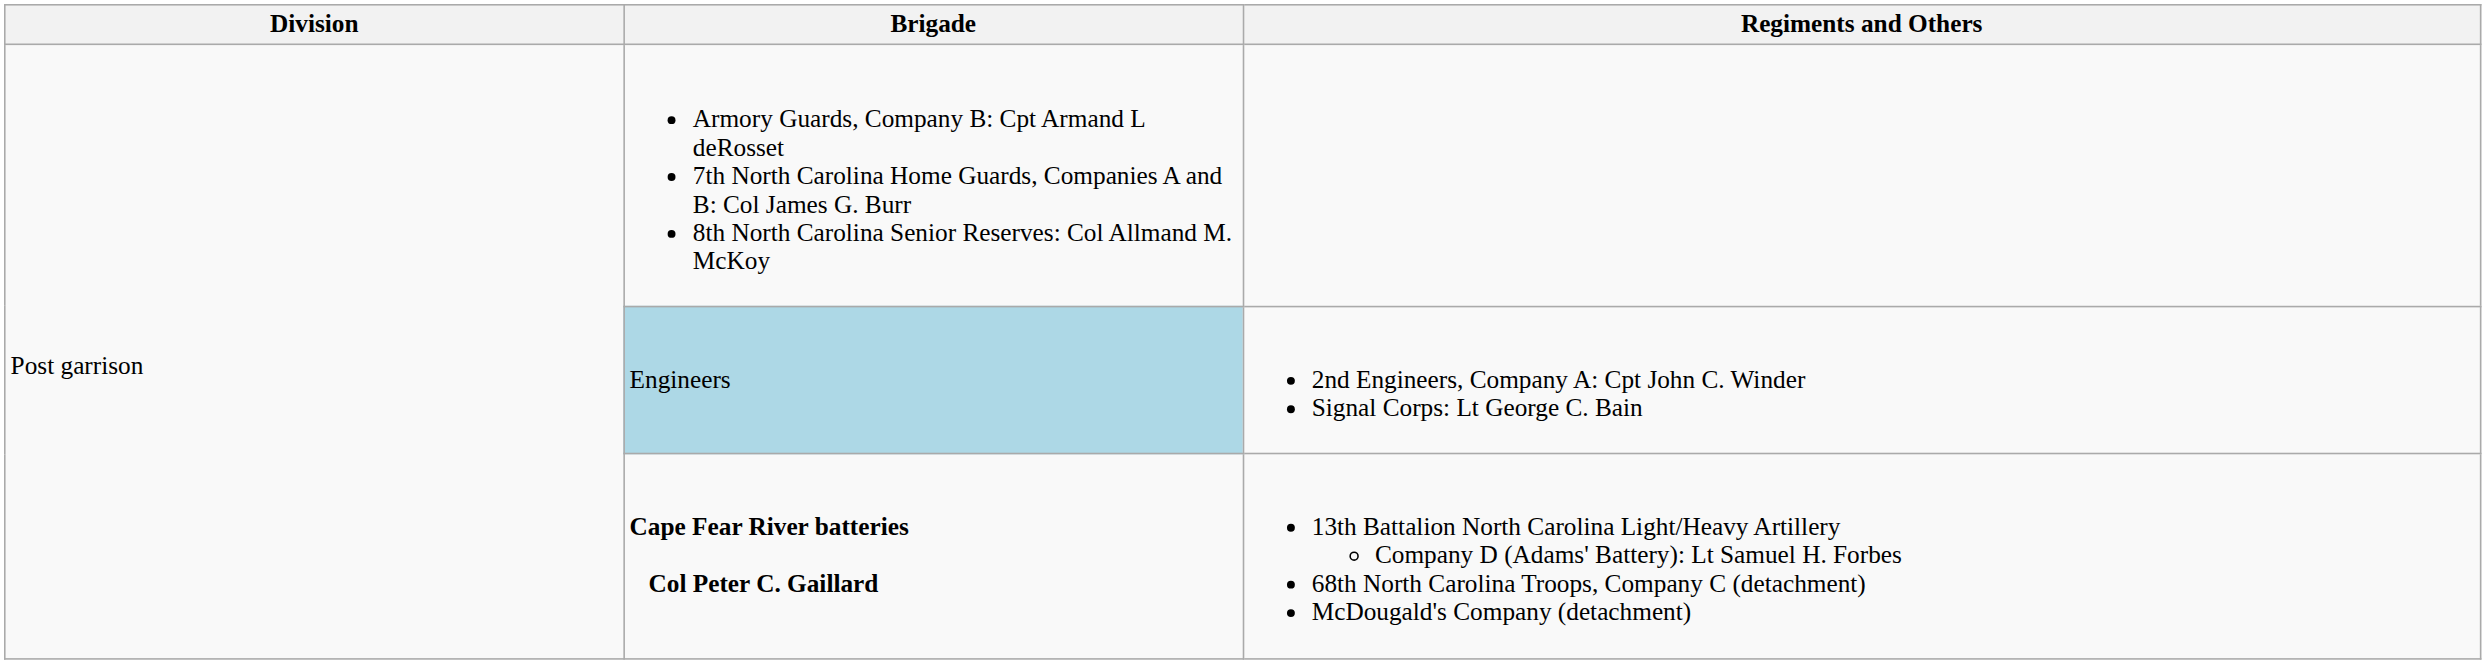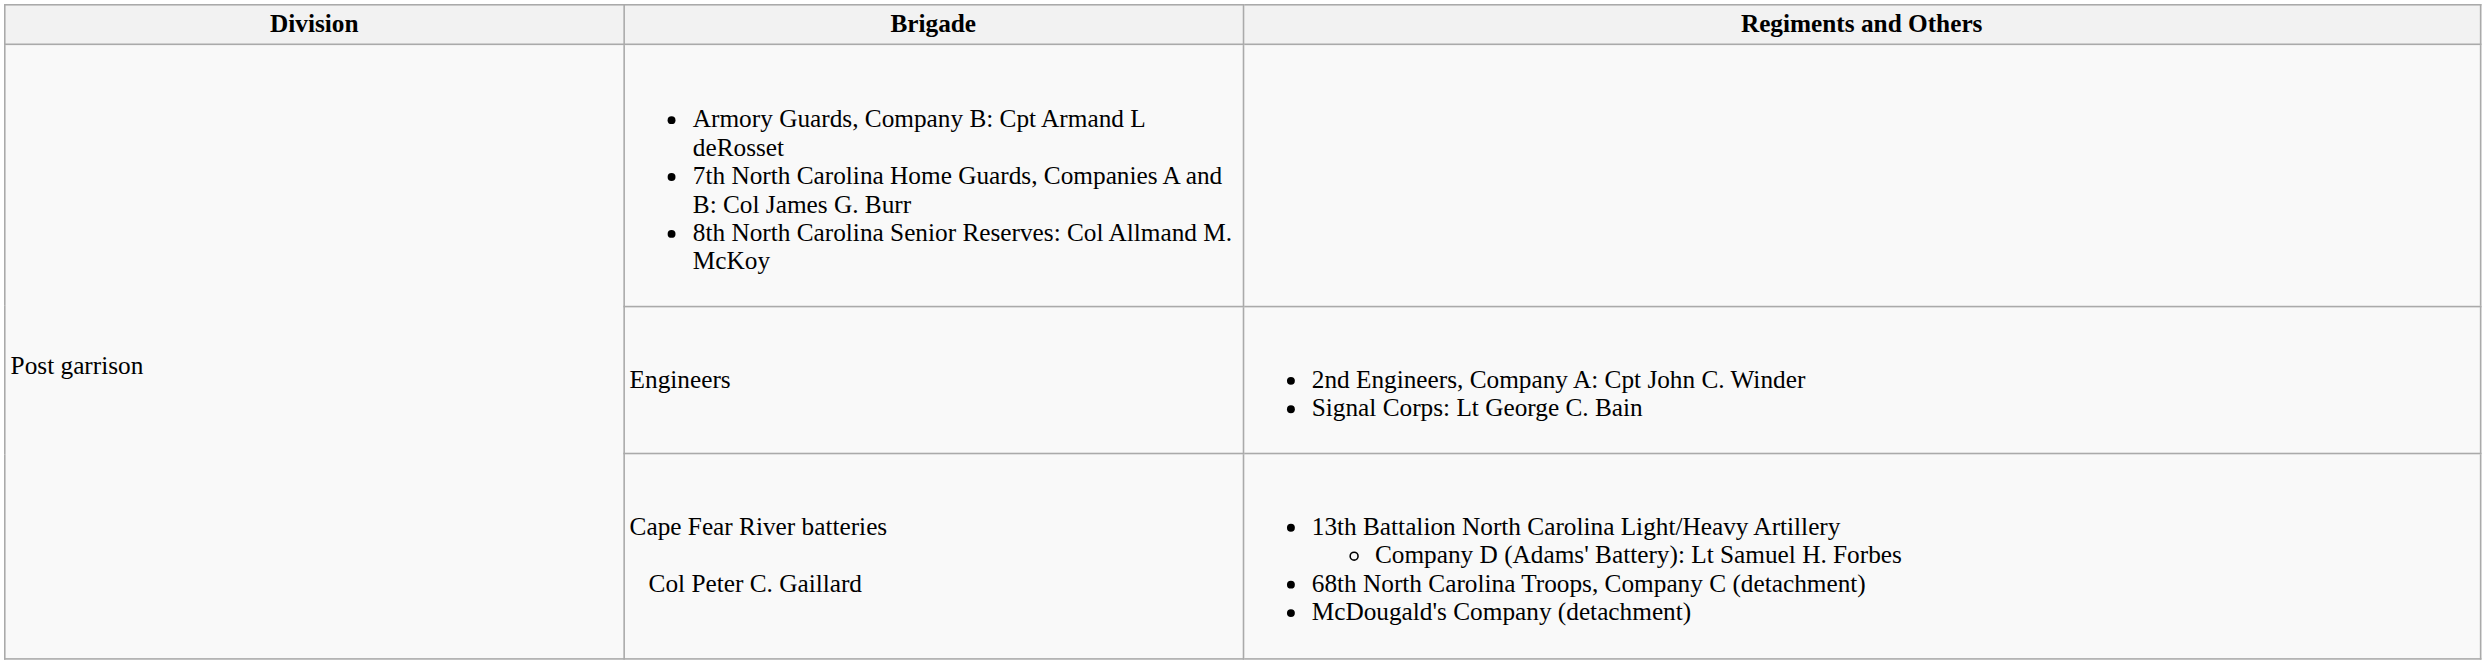Engineers | Brigade: lightblue background -> no background
Cape Fear River batteries Col Peter C. Gaillard | Brigade: bold -> normal
